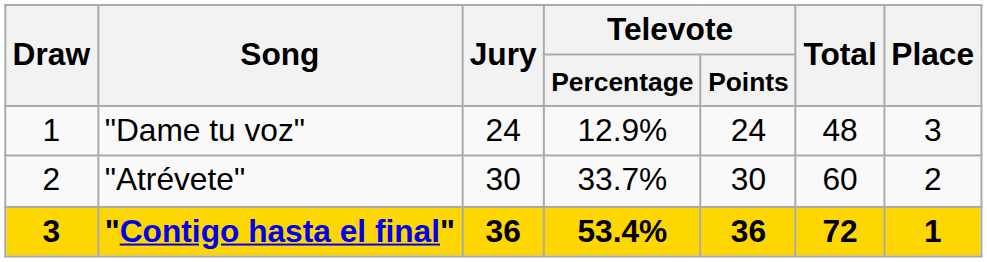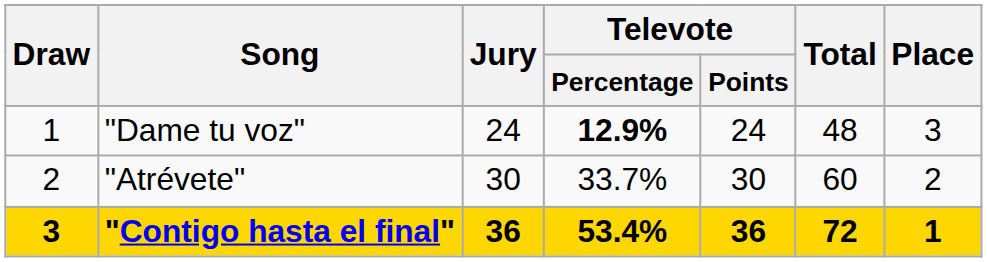"Dame tu voz" | Televote / Percentage: normal -> bold
